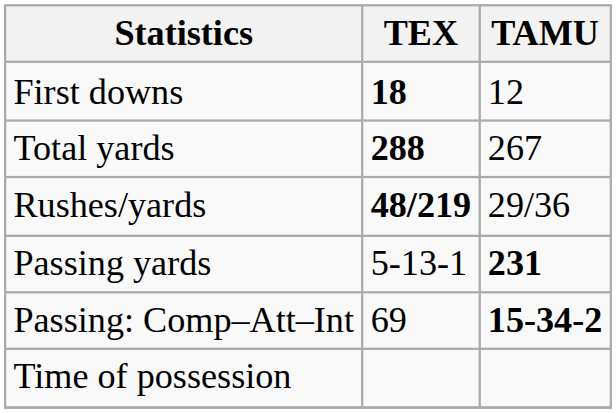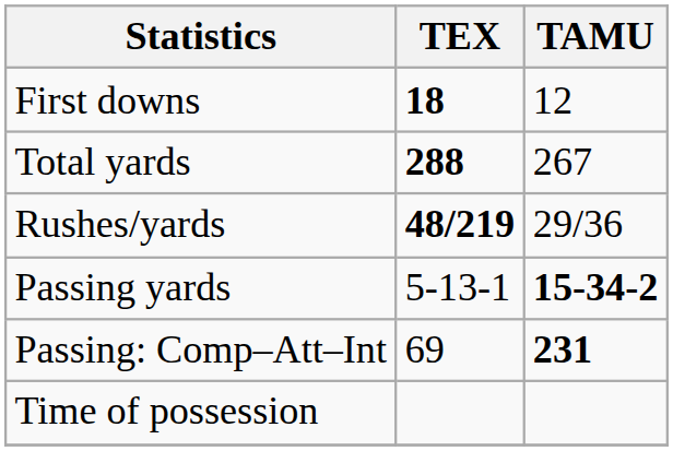Passing yards | TAMU: 231 -> 15-34-2
Passing: Comp–Att–Int | TAMU: 15-34-2 -> 231
